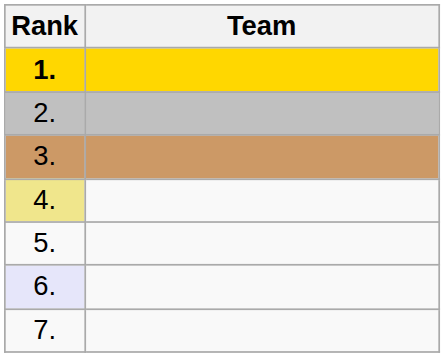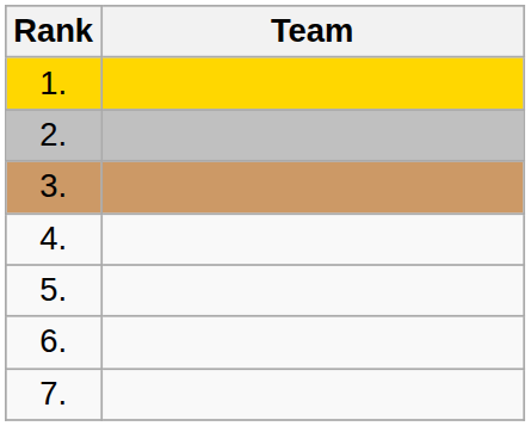1. | Rank: bold -> normal
4. | Rank: khaki background -> no background
6. | Rank: lavender background -> no background
